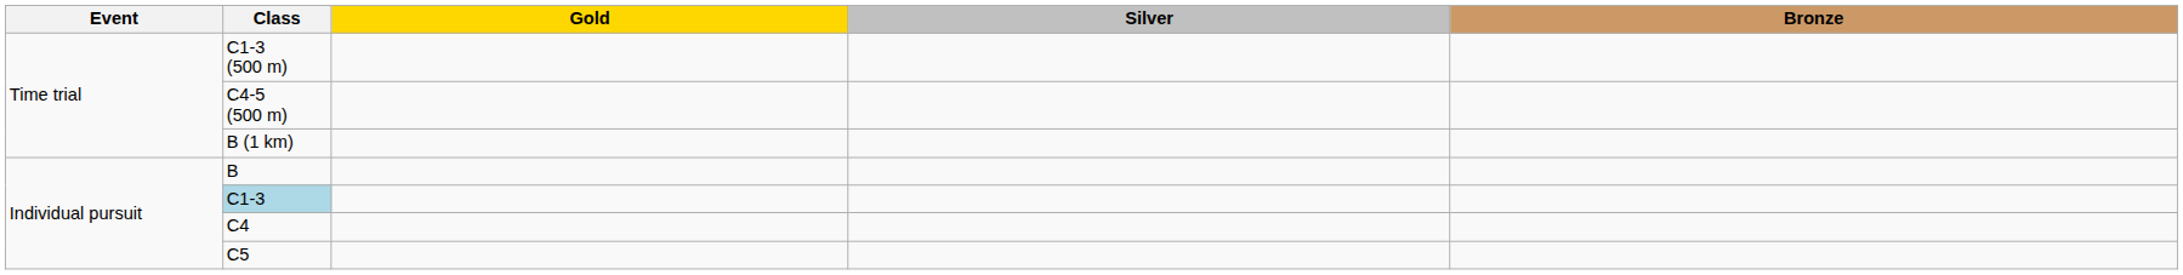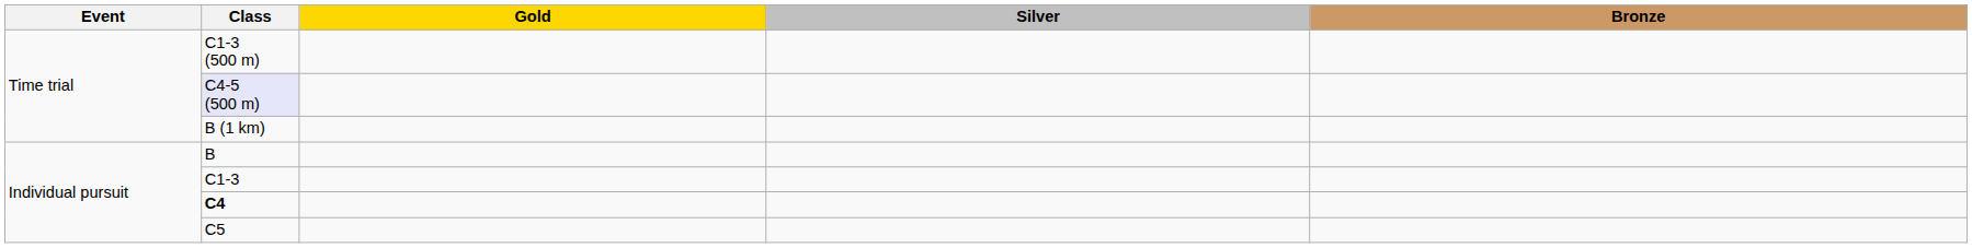C4-5 (500 m) | Class: no background -> lavender background
C1-3 | Class: lightblue background -> no background
C4 | Class: normal -> bold
